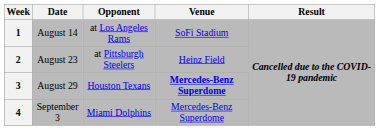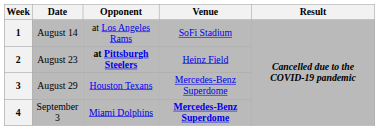2 | Opponent: normal -> bold
3 | Venue: bold -> normal
4 | Venue: normal -> bold
